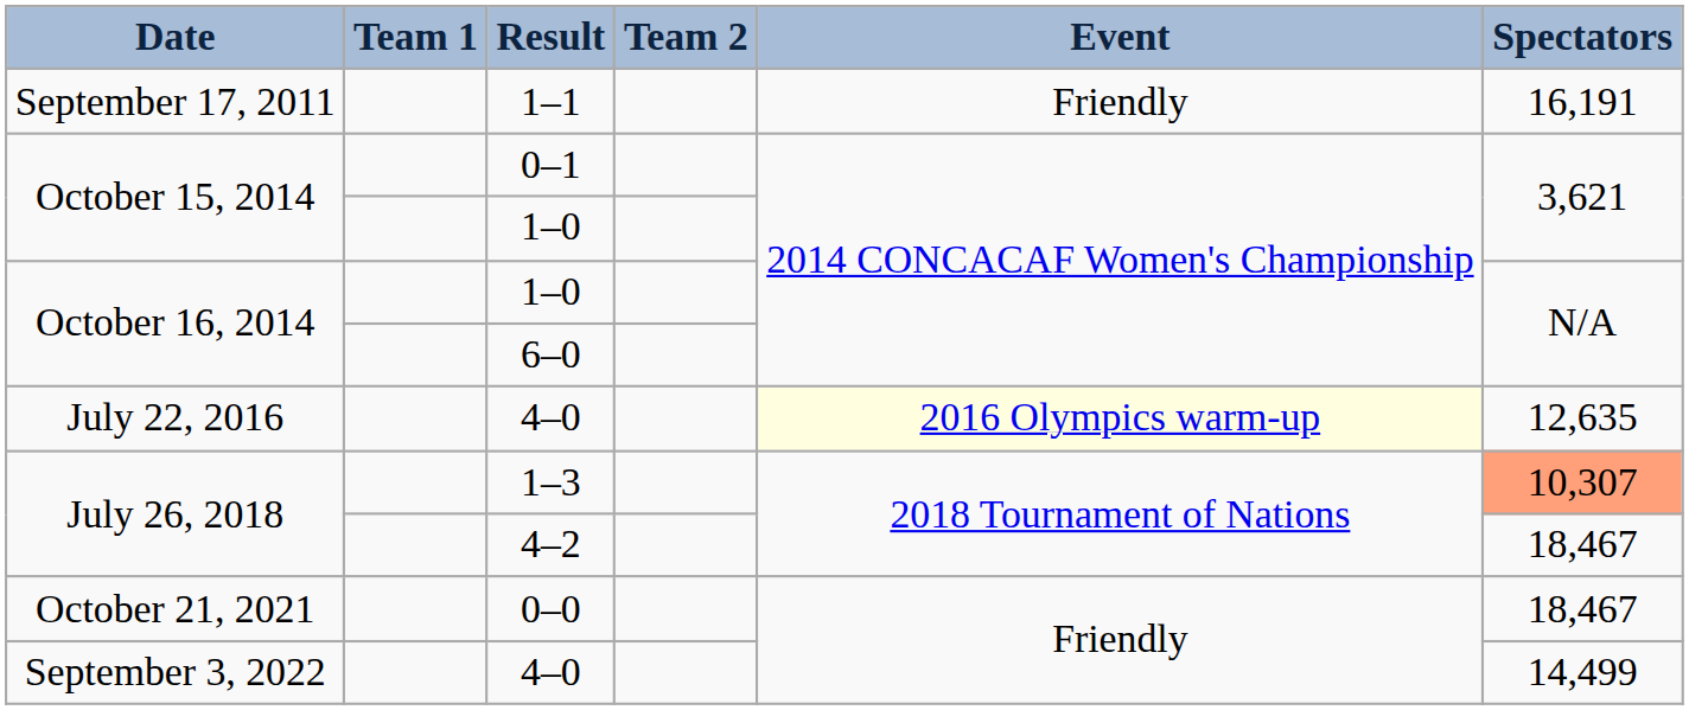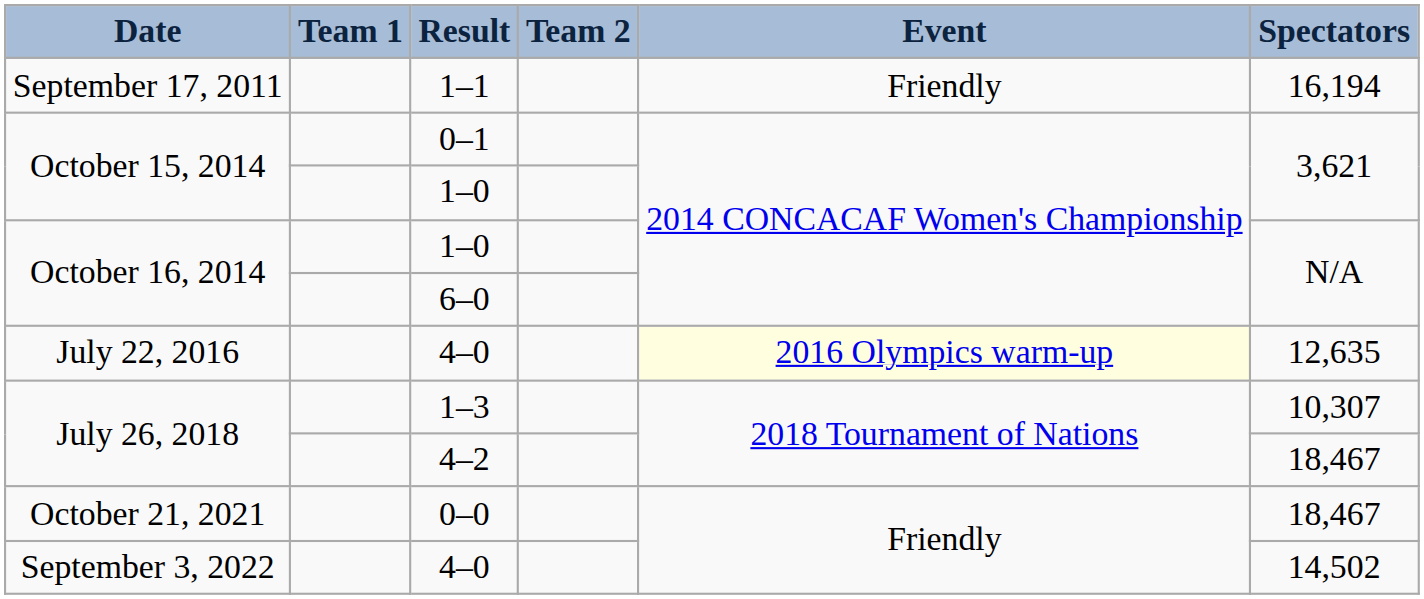1–1 | Spectators: 16,191 -> 16,194
1–3 | Spectators: lightsalmon background -> no background
September 3, 2022 / 4–0 | Spectators: 14,499 -> 14,502
